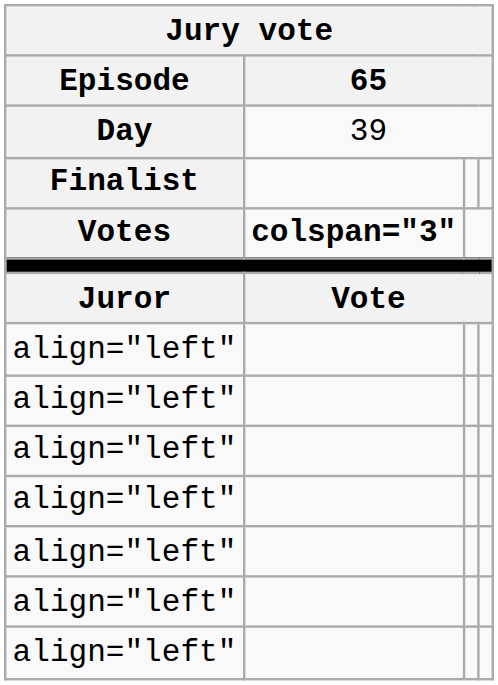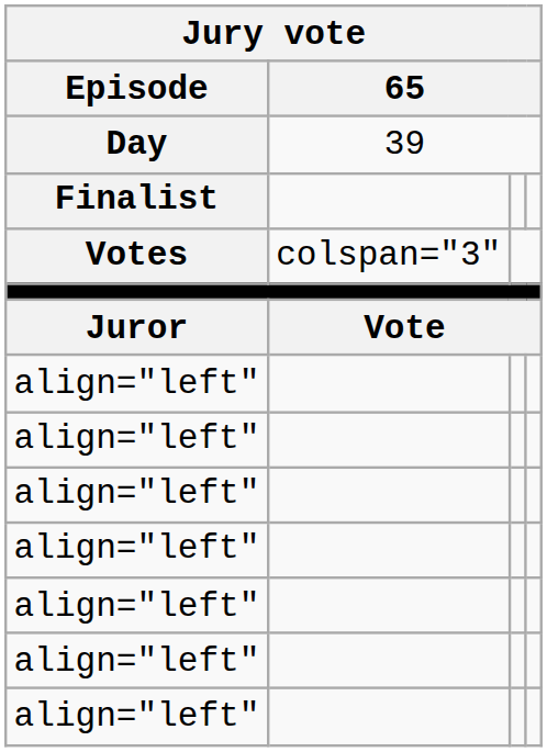Votes | column 2: bold -> normal
